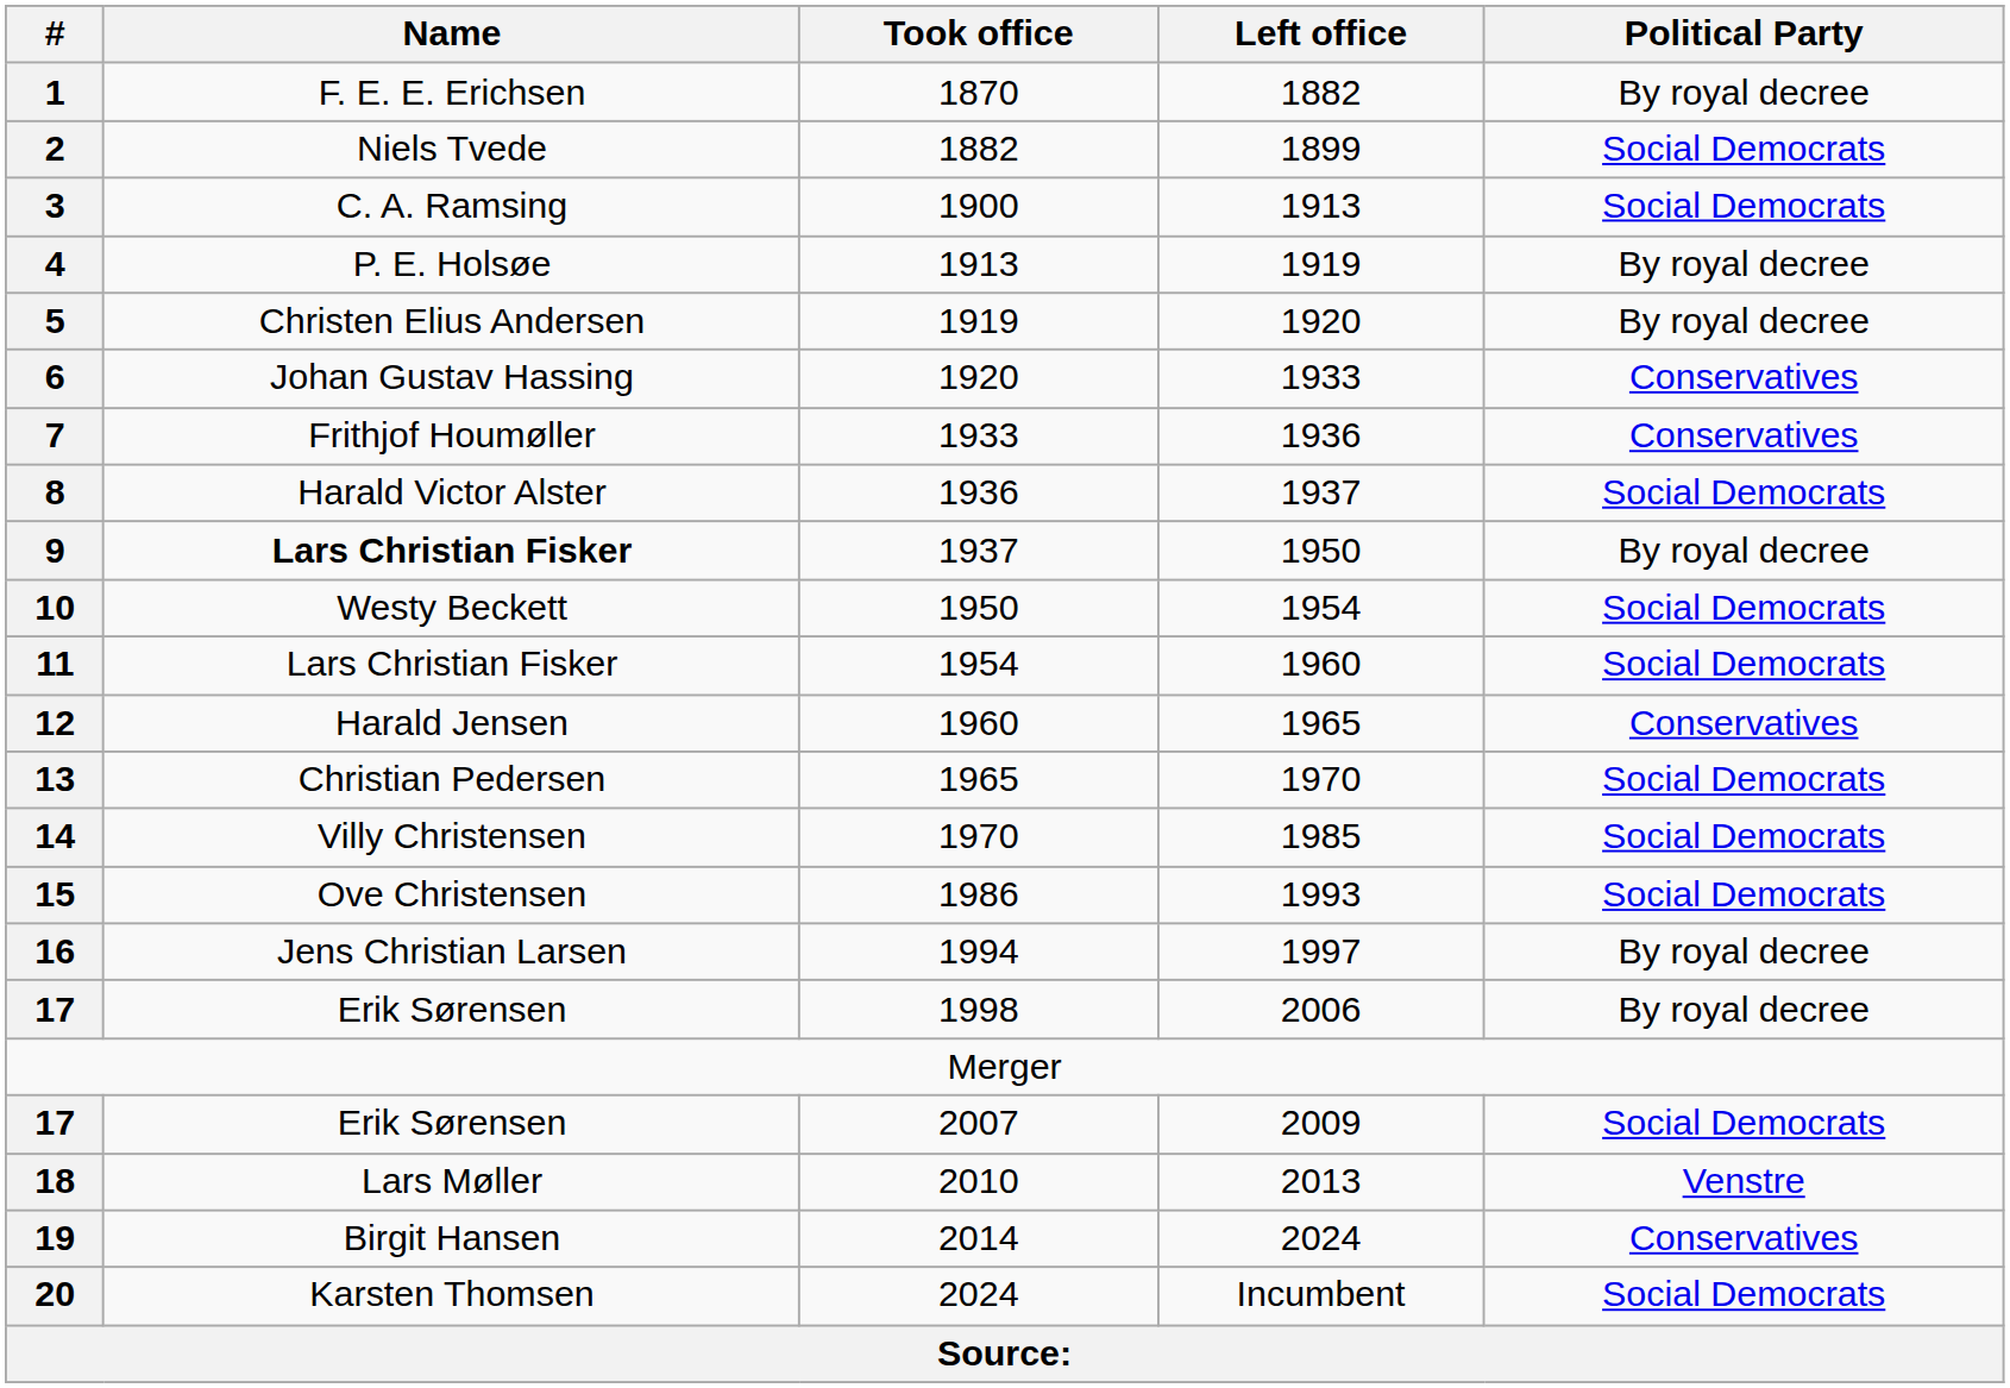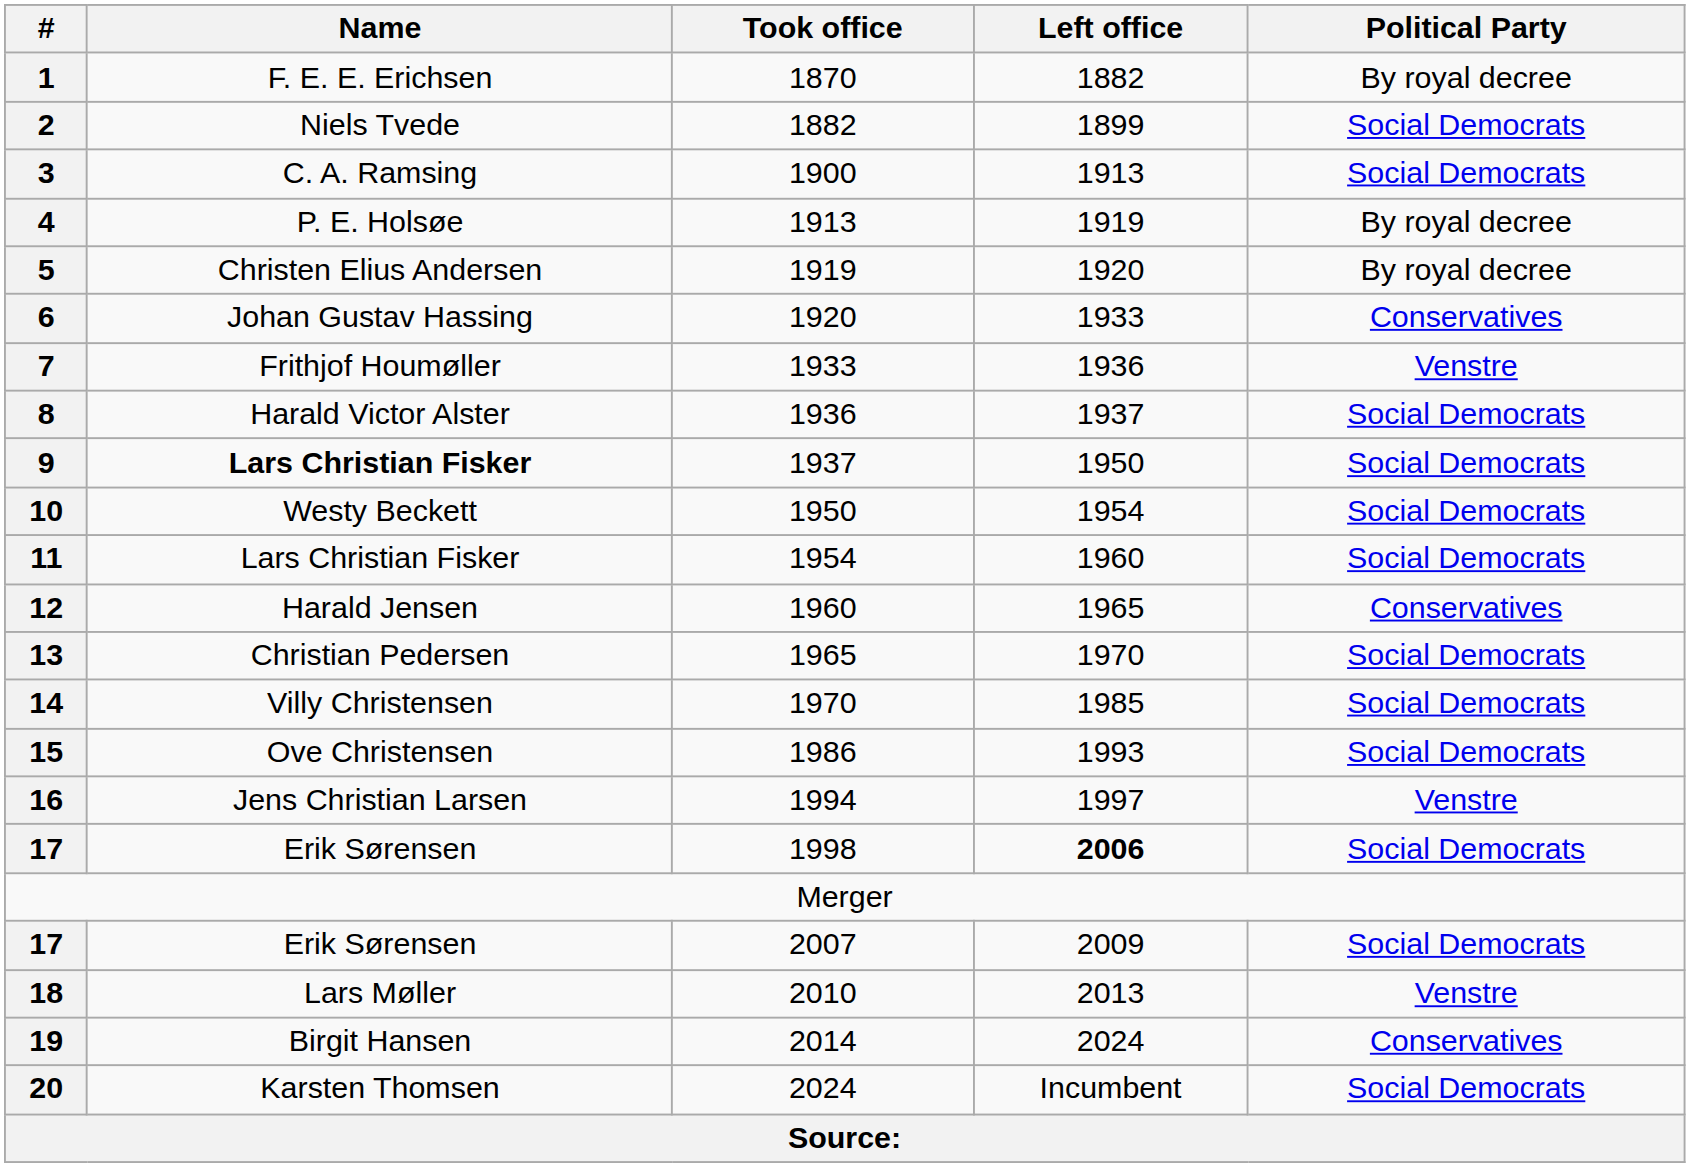7 | Political Party: Conservatives -> Venstre
9 | Political Party: By royal decree -> Social Democrats
16 | Political Party: By royal decree -> Venstre
17 / 1998 | Left office: normal -> bold
17 / 1998 | Political Party: By royal decree -> Social Democrats
